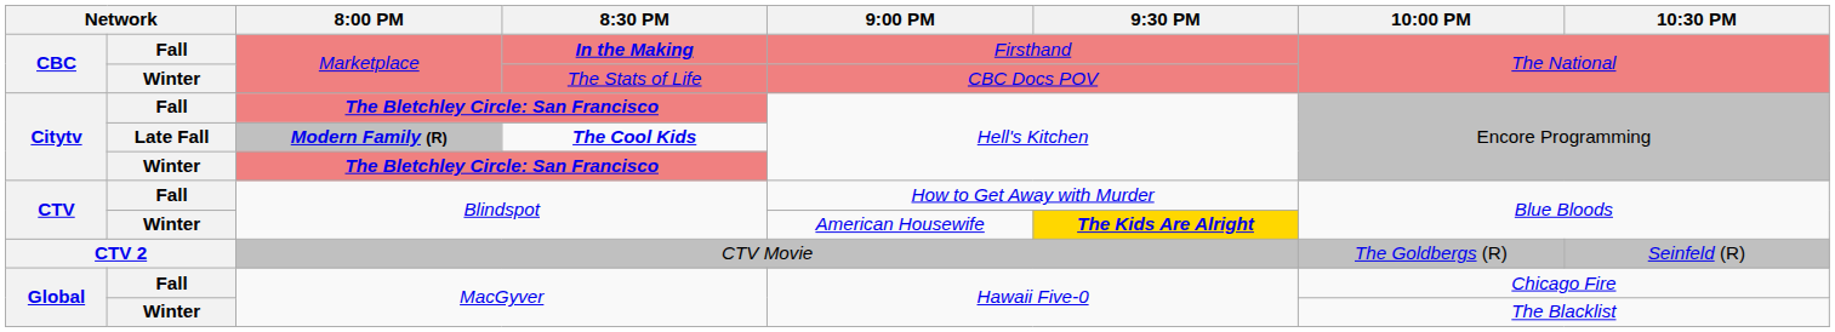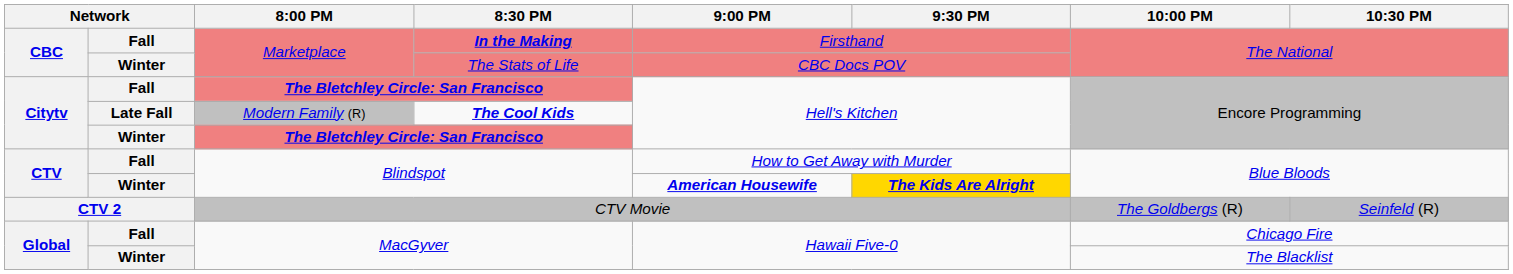The Cool Kids | 8:00 PM: bold -> normal
Winter / Blindspot | 9:00 PM: normal -> bold
